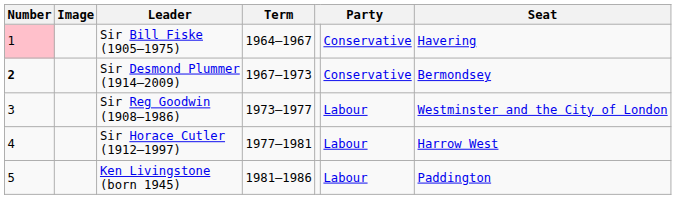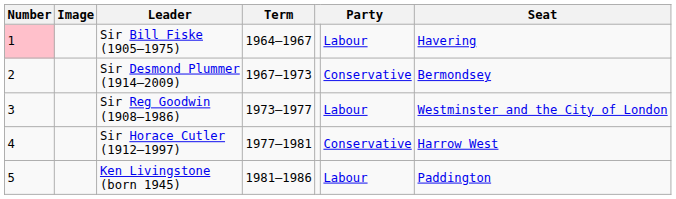Sir Bill Fiske (1905–1975) | column 6: Conservative -> Labour
Sir Desmond Plummer (1914–2009) | Number: bold -> normal
Sir Horace Cutler (1912–1997) | column 6: Labour -> Conservative
